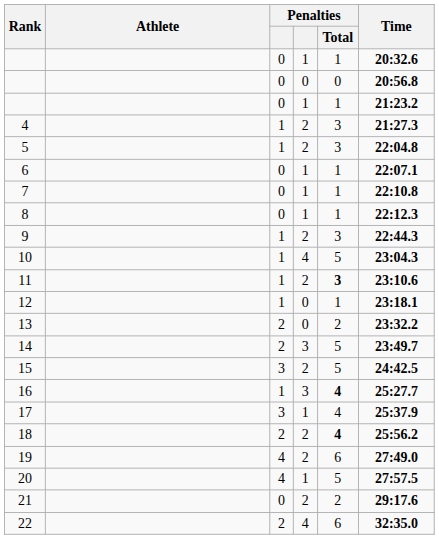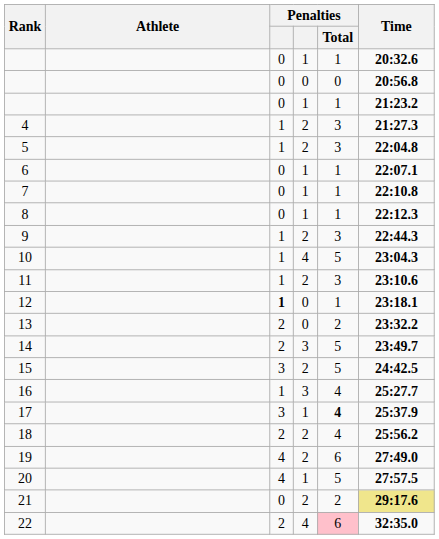11 | Penalties / Total: bold -> normal
12 | column 3: normal -> bold
16 | Penalties / Total: bold -> normal
17 | Penalties / Total: normal -> bold
18 | Penalties / Total: bold -> normal
21 | Time: no background -> khaki background
22 | Penalties / Total: no background -> pink background
